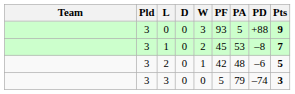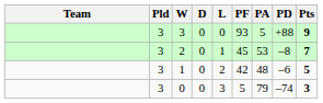columns swapped: W <-> L
